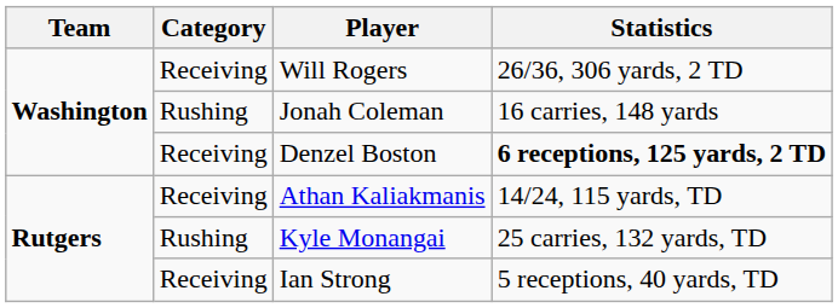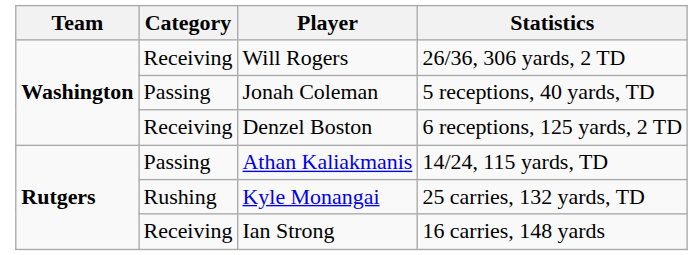Jonah Coleman | Category: Rushing -> Passing
Jonah Coleman | Statistics: 16 carries, 148 yards -> 5 receptions, 40 yards, TD
Denzel Boston | Statistics: bold -> normal
Athan Kaliakmanis | Category: Receiving -> Passing
Ian Strong | Statistics: 5 receptions, 40 yards, TD -> 16 carries, 148 yards
